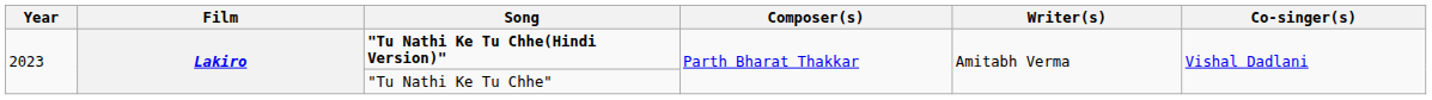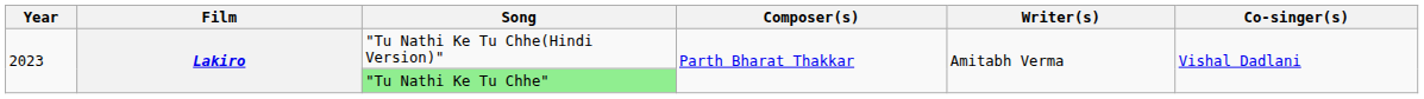"Tu Nathi Ke Tu Chhe(Hindi Version)" | Song: bold -> normal
"Tu Nathi Ke Tu Chhe" | Song: no background -> lightgreen background
